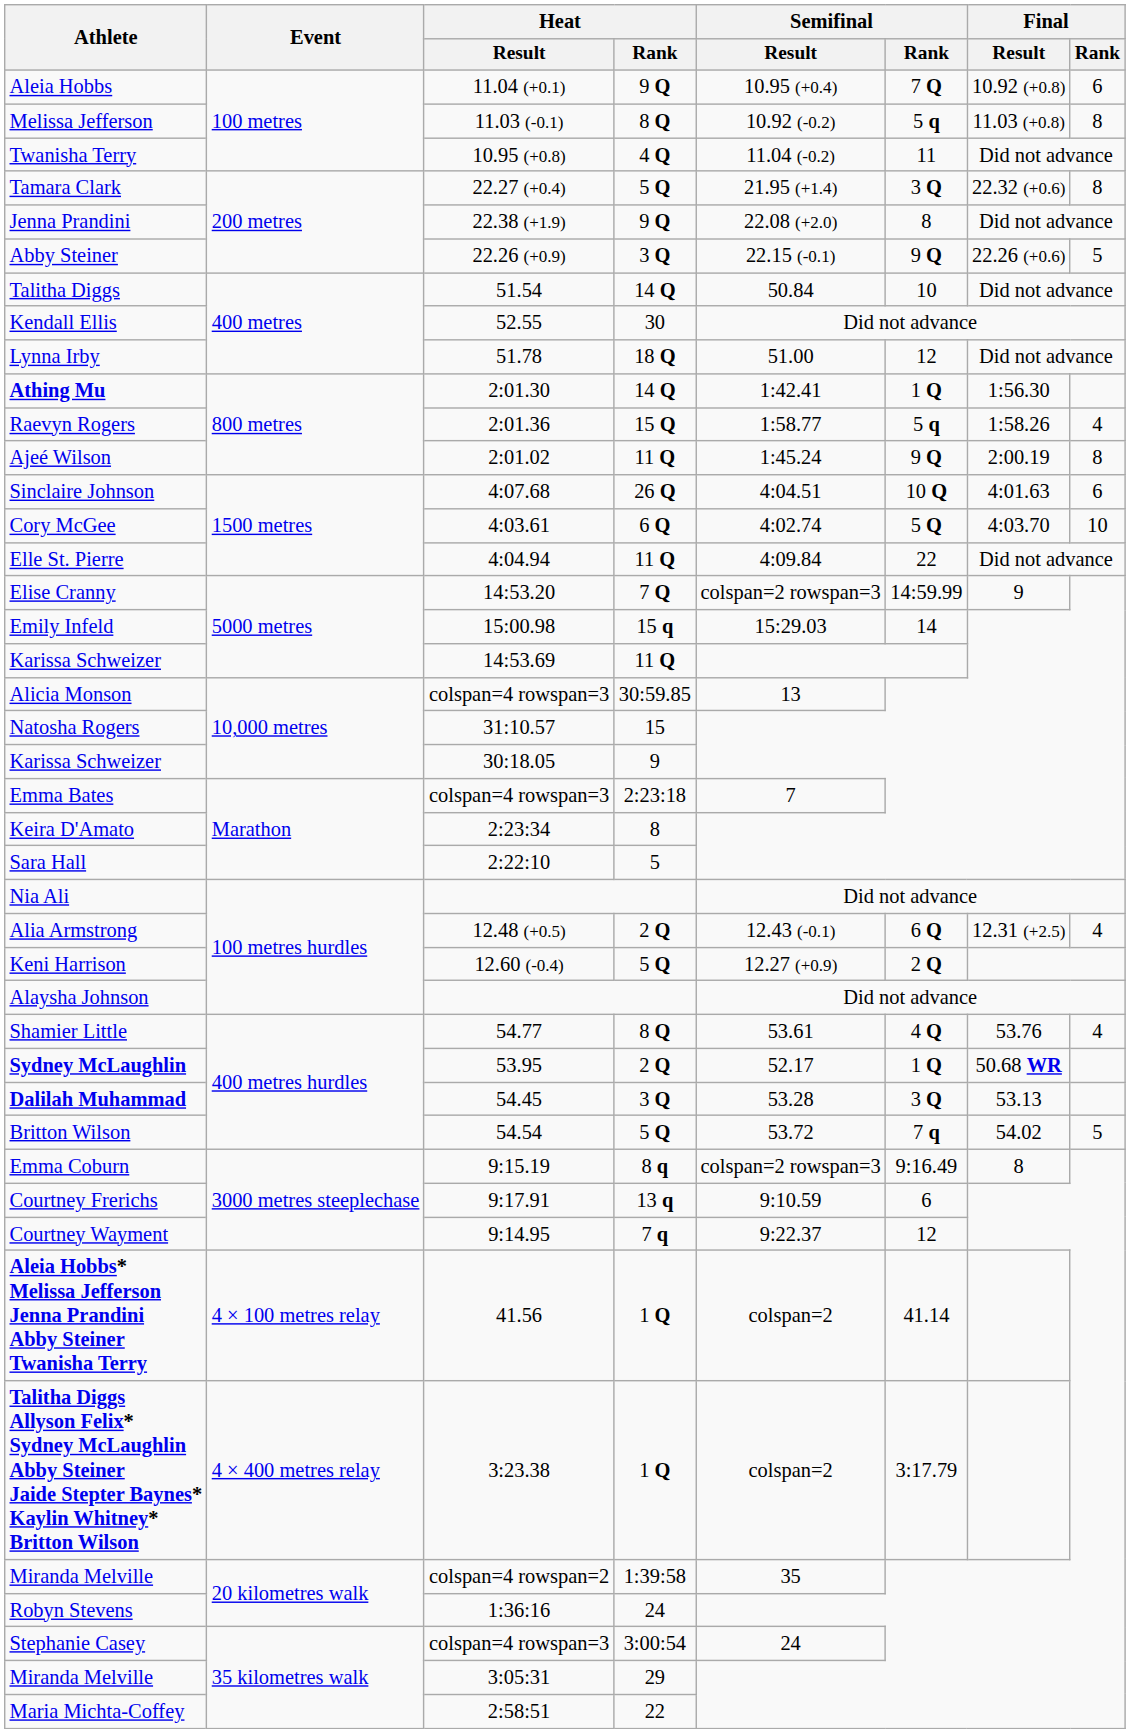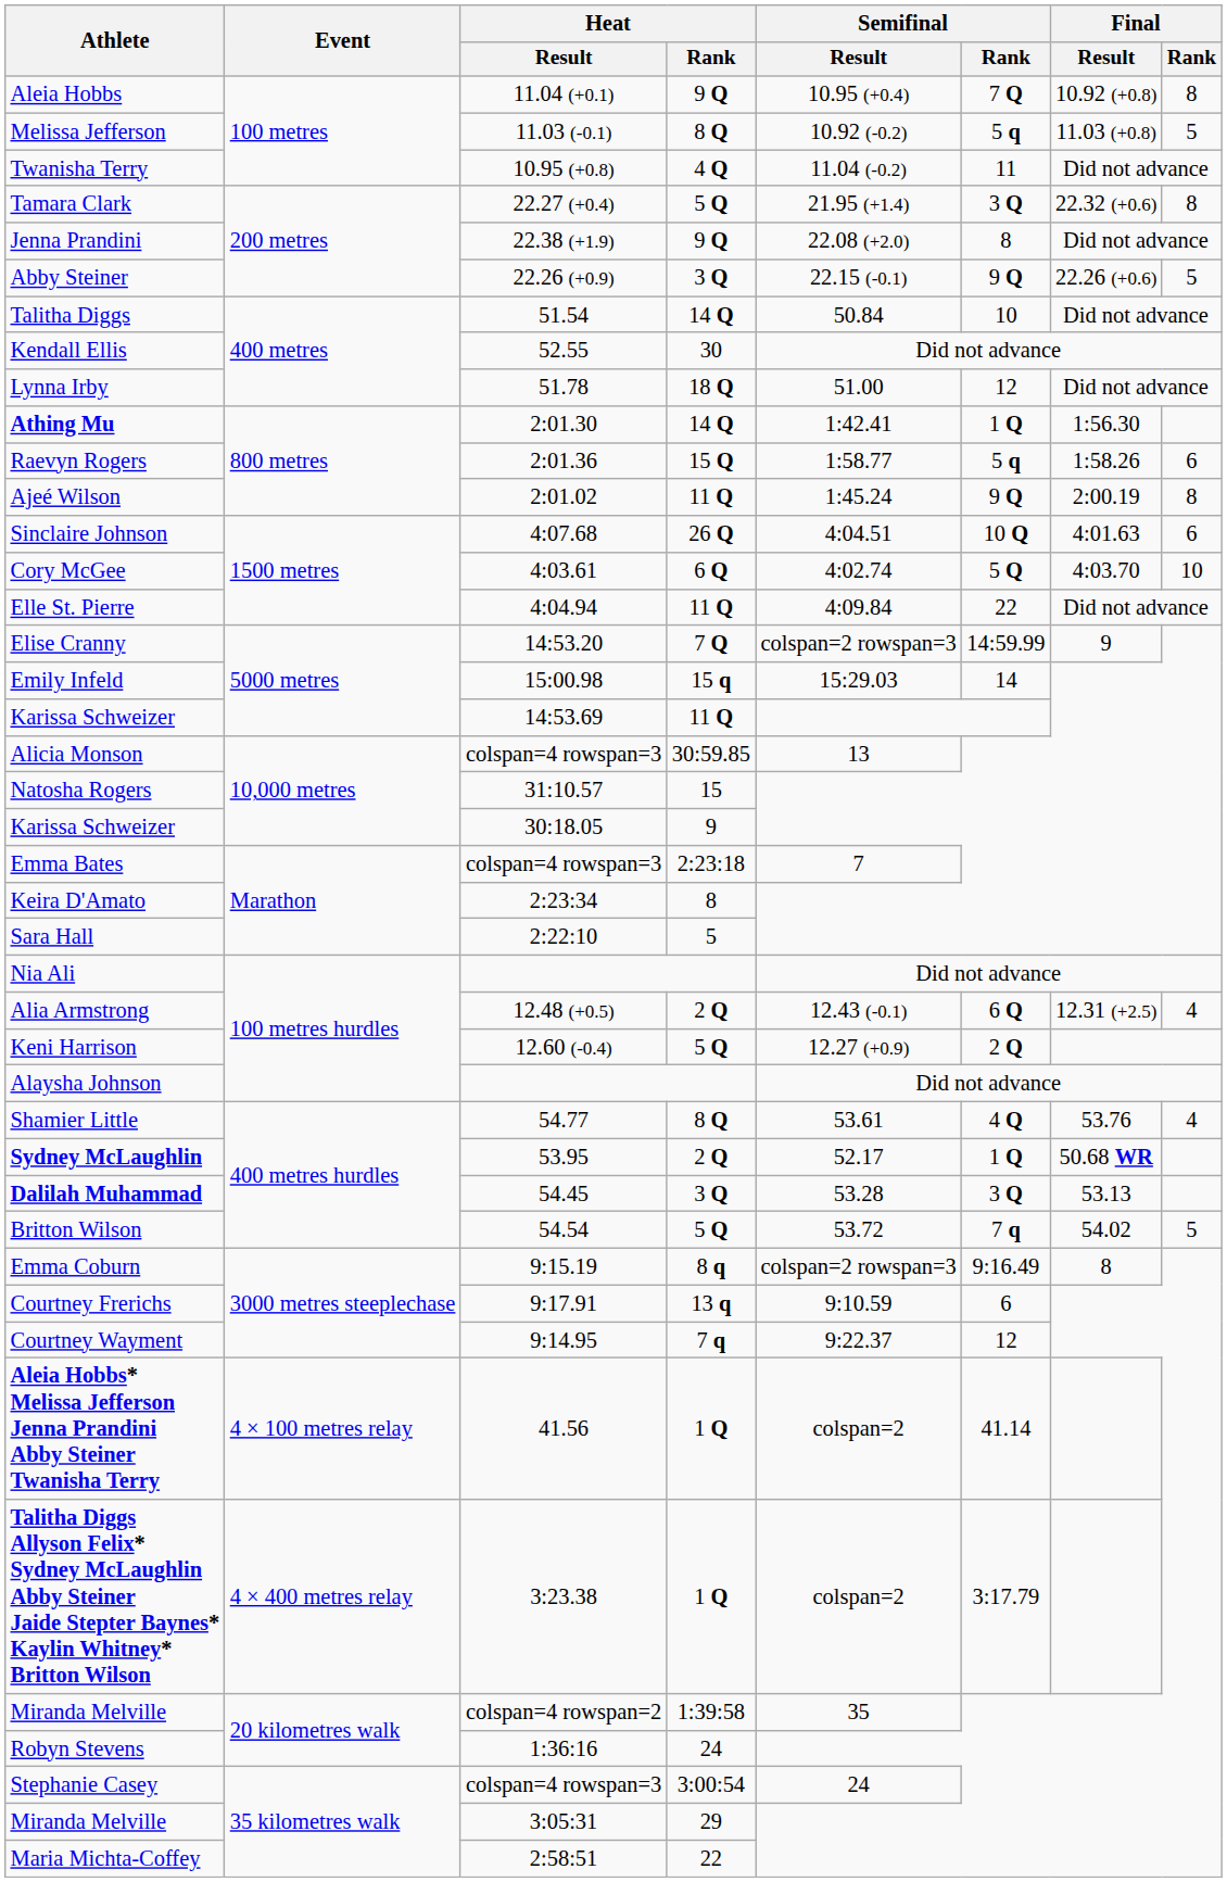Aleia Hobbs | Final / Rank: 6 -> 8
Melissa Jefferson | Final / Rank: 8 -> 5
Raevyn Rogers | Final / Rank: 4 -> 6
